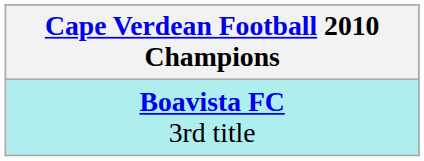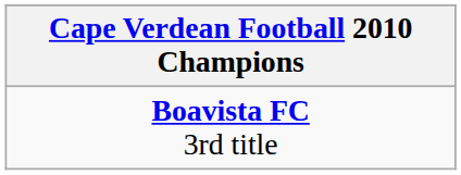row 2 | column 1: paleturquoise background -> no background
